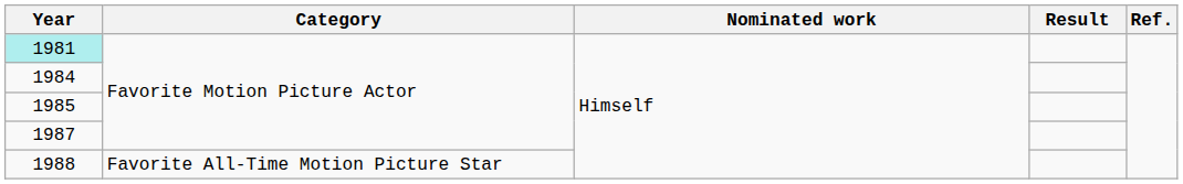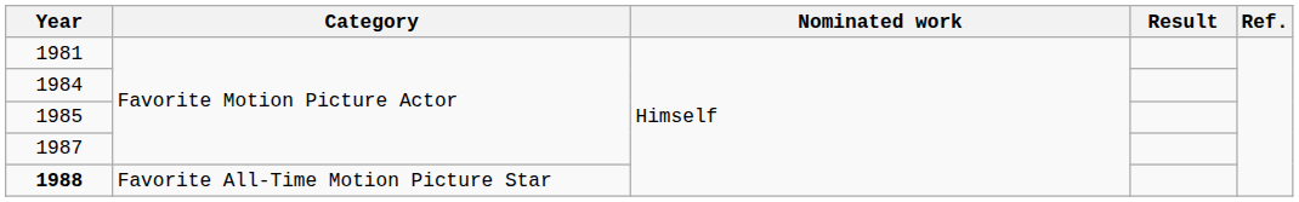1981 | Year: paleturquoise background -> no background
1988 | Year: normal -> bold
